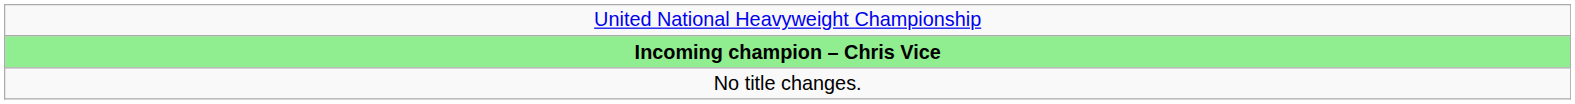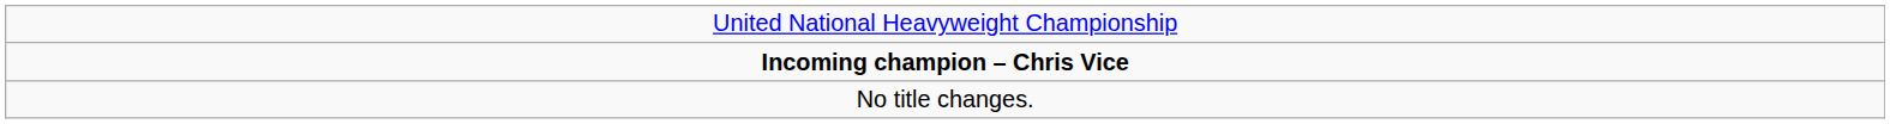row 2 | column 1: lightgreen background -> no background
